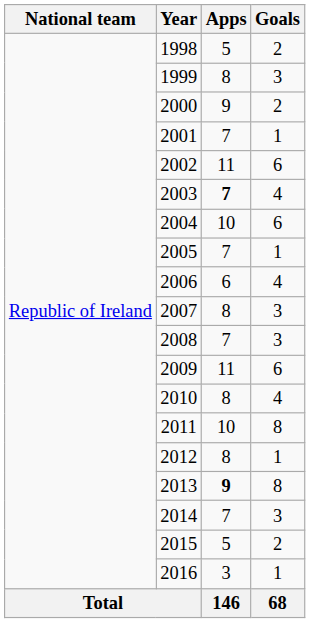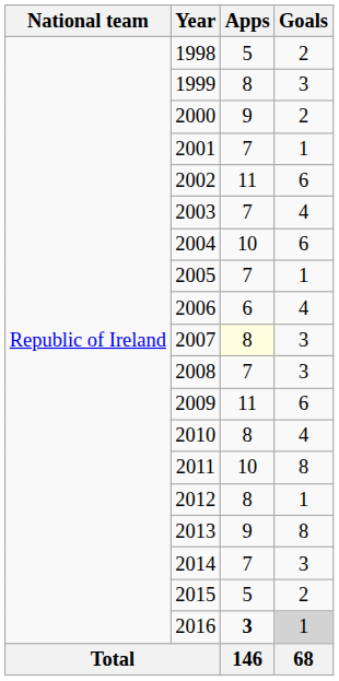2003 | Apps: bold -> normal
2007 | Apps: no background -> lightyellow background
2013 | Apps: bold -> normal
2016 | Apps: normal -> bold
2016 | Goals: no background -> lightgrey background
